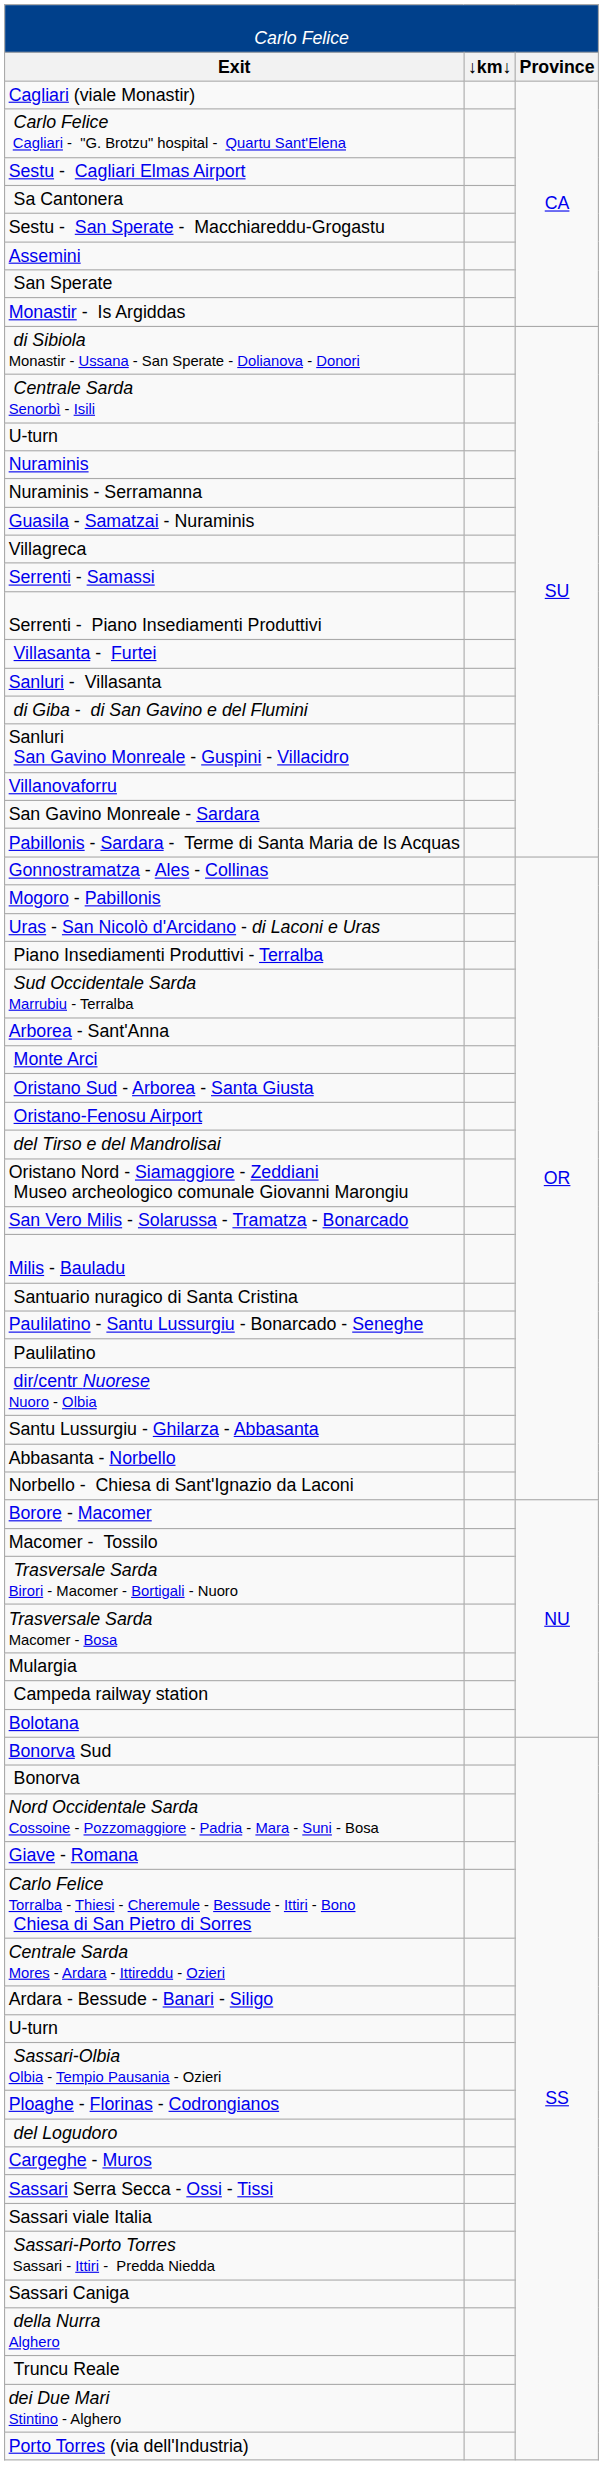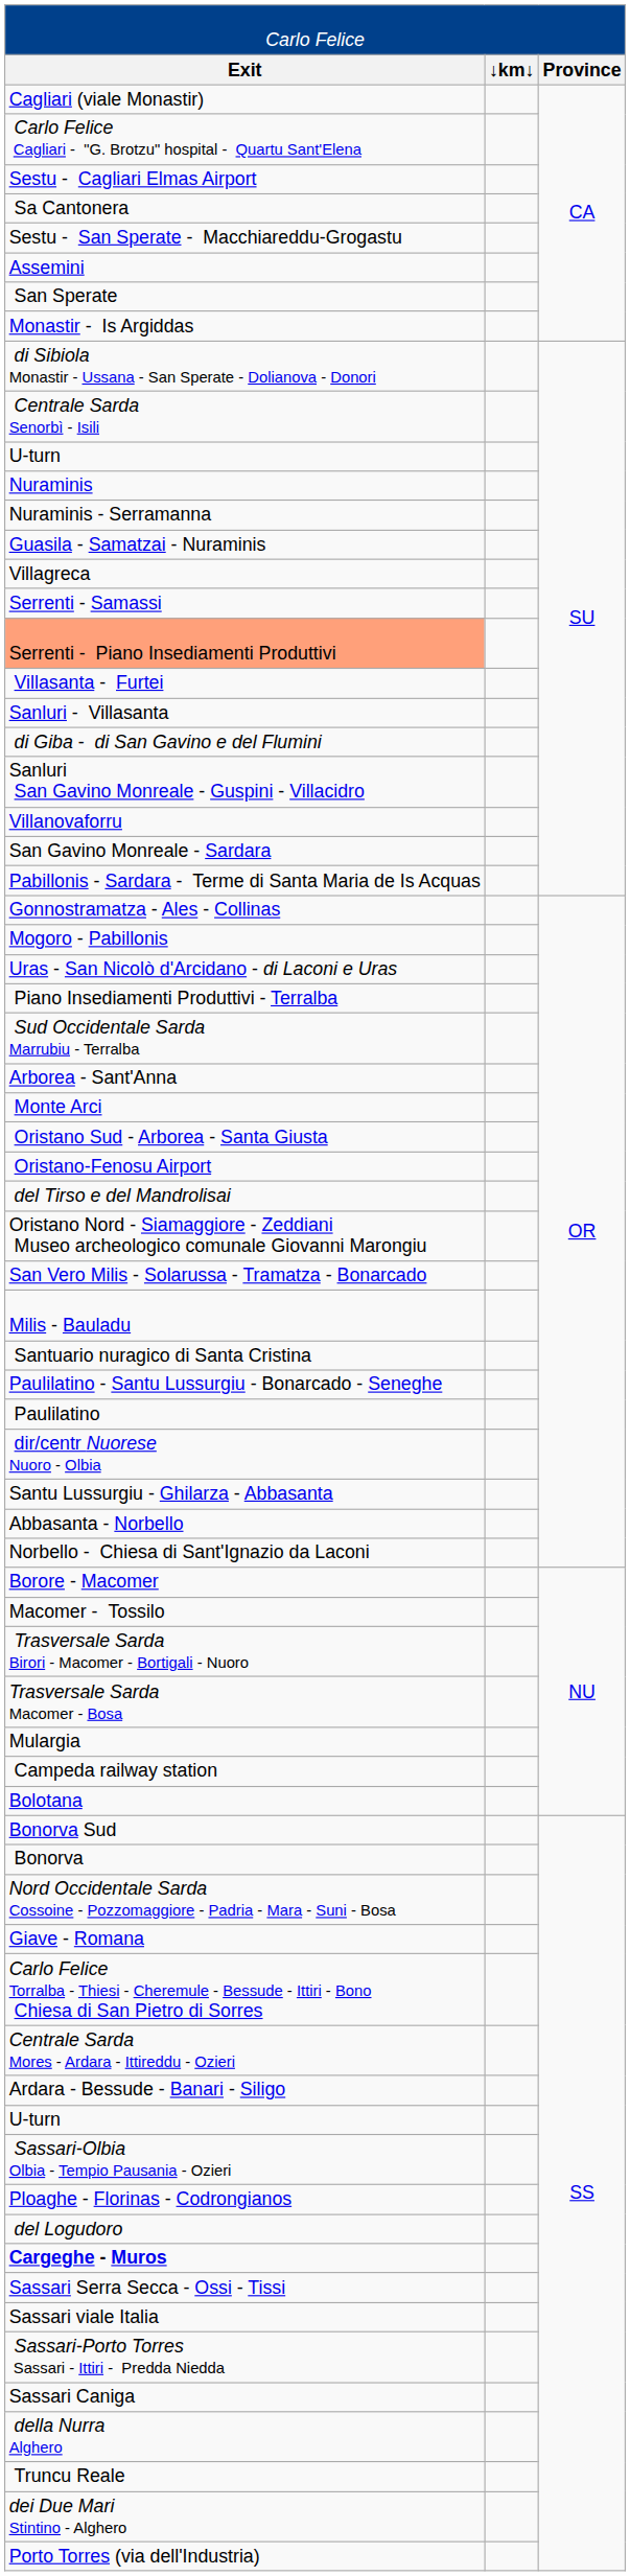Serrenti - Piano Insediamenti Produttivi | column 1: no background -> lightsalmon background
Cargeghe - Muros | column 1: normal -> bold
